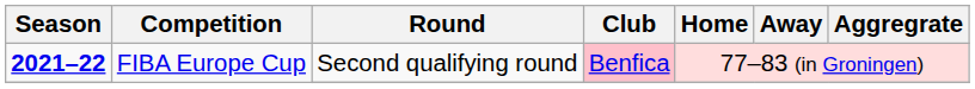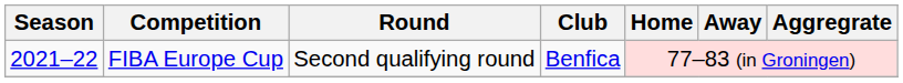FIBA Europe Cup / Second qualifying round | Season: bold -> normal
FIBA Europe Cup / Second qualifying round | Club: pink background -> no background
